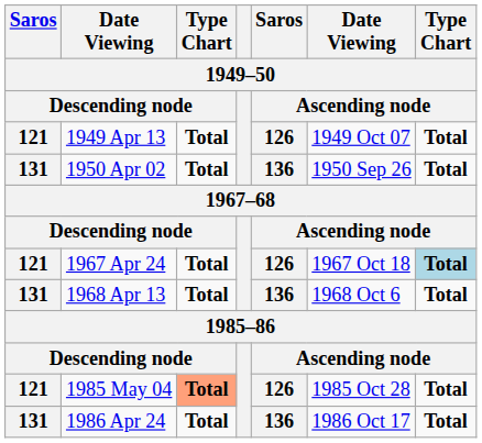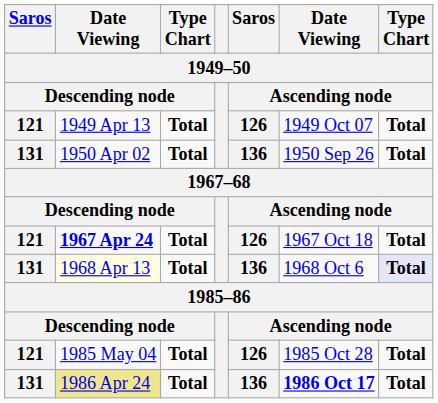row 8 | Date Viewing / Descending node: normal -> bold
row 8 | Type Chart / Ascending node: lightblue background -> no background
row 9 | Date Viewing / Descending node: no background -> lightyellow background
row 9 | Type Chart / Ascending node: no background -> lavender background
row 12 | Type Chart / Descending node: lightsalmon background -> no background
row 13 | Date Viewing / Descending node: no background -> khaki background
row 13 | Date Viewing / Ascending node: normal -> bold
